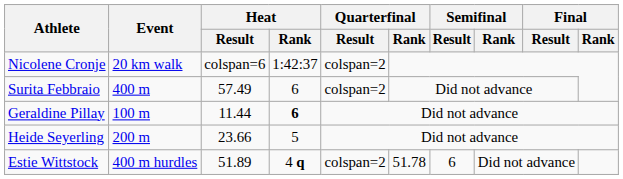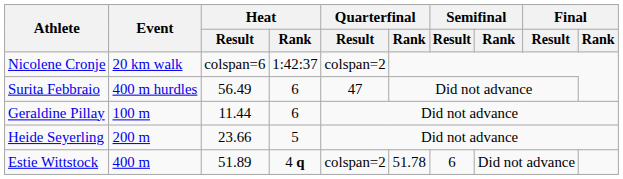Surita Febbraio | Event: 400 m -> 400 m hurdles
Surita Febbraio | Heat / Result: 57.49 -> 56.49
Surita Febbraio | Quarterfinal / Result: colspan=2 -> 47
Geraldine Pillay | Heat / Rank: bold -> normal
Estie Wittstock | Event: 400 m hurdles -> 400 m
